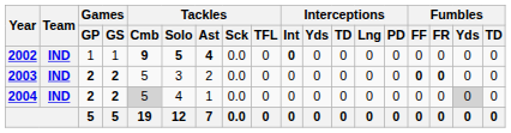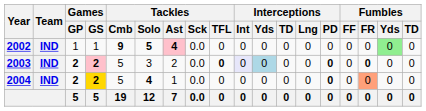2002 | Tackles / Ast: no background -> pink background
2002 | Interceptions / Int: bold -> normal
2002 | Fumbles / Yds: no background -> lightgreen background
2003 | Games / GS: no background -> pink background
2003 | Tackles / TFL: normal -> bold
2003 | Interceptions / Int: no background -> lavender background
2003 | Interceptions / Yds: no background -> lightblue background
2003 | Interceptions / PD: normal -> bold
2003 | Fumbles / FF: bold -> normal
2004 | Games / GS: no background -> gold background
2004 | Tackles / Cmb: lightgrey background -> no background
2004 | Tackles / Solo: normal -> bold
2004 | Interceptions / PD: normal -> bold
2004 | Fumbles / FR: no background -> lightsalmon background
2004 | Fumbles / Yds: lightgrey background -> no background
